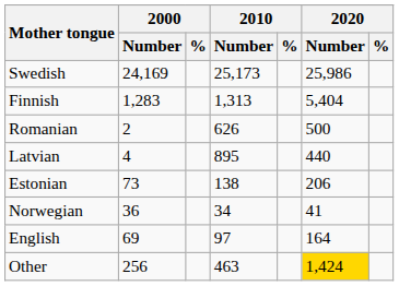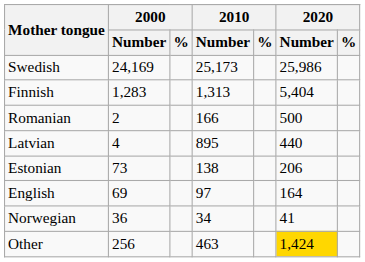Romanian | 2010 / Number: 626 -> 166
rows swapped: English <-> Norwegian
